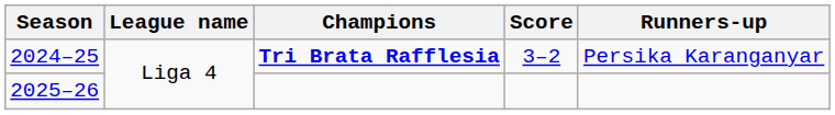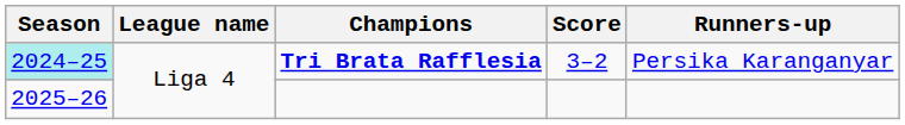Tri Brata Rafflesia | Season: no background -> paleturquoise background
